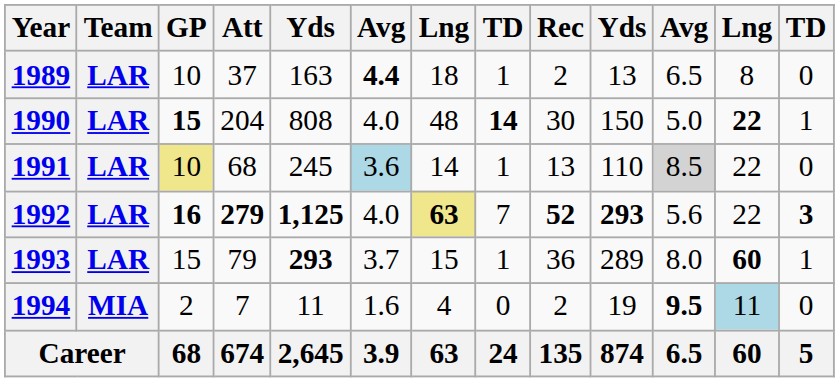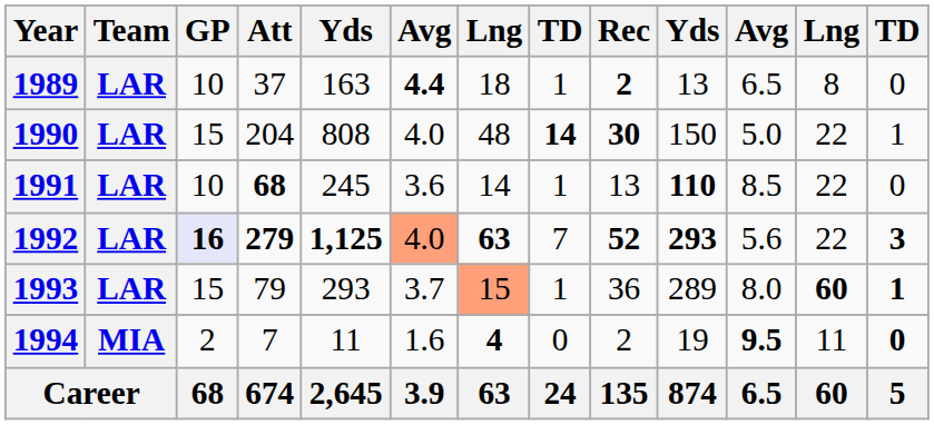1989 | Rec: normal -> bold
1990 | GP: bold -> normal
1990 | Rec: normal -> bold
1990 | column 12: bold -> normal
1991 | GP: khaki background -> no background
1991 | Att: normal -> bold
1991 | column 6: lightblue background -> no background
1991 | column 10: normal -> bold
1991 | column 11: lightgrey background -> no background
1992 | GP: no background -> lavender background
1992 | column 6: no background -> lightsalmon background
1992 | column 7: khaki background -> no background
1993 | column 5: bold -> normal
1993 | column 7: no background -> lightsalmon background
1993 | column 13: normal -> bold
1994 | column 7: normal -> bold
1994 | column 12: lightblue background -> no background
1994 | column 13: normal -> bold
